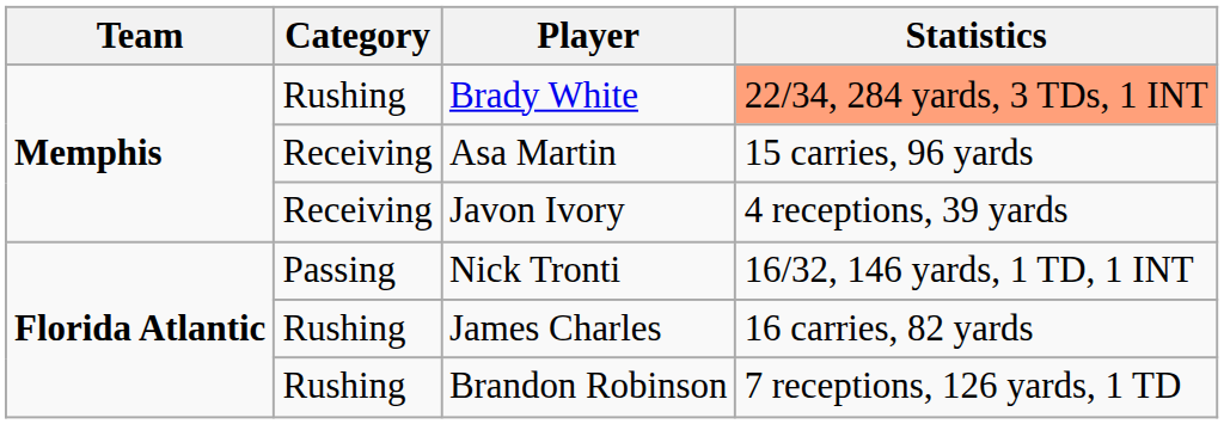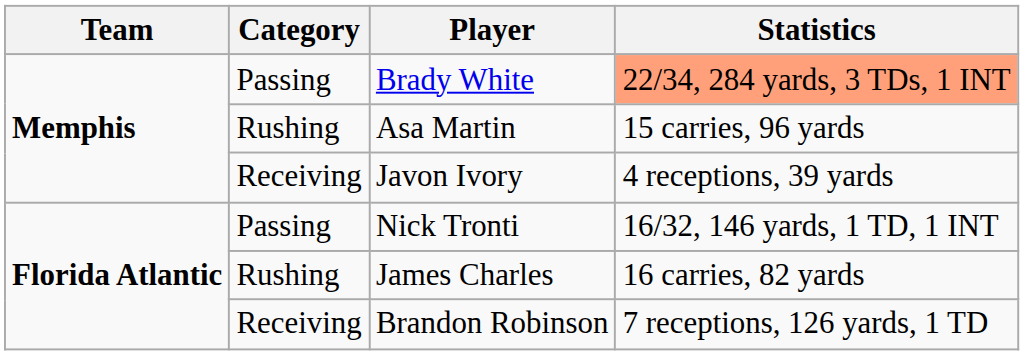Brady White | Category: Rushing -> Passing
Asa Martin | Category: Receiving -> Rushing
Brandon Robinson | Category: Rushing -> Receiving
